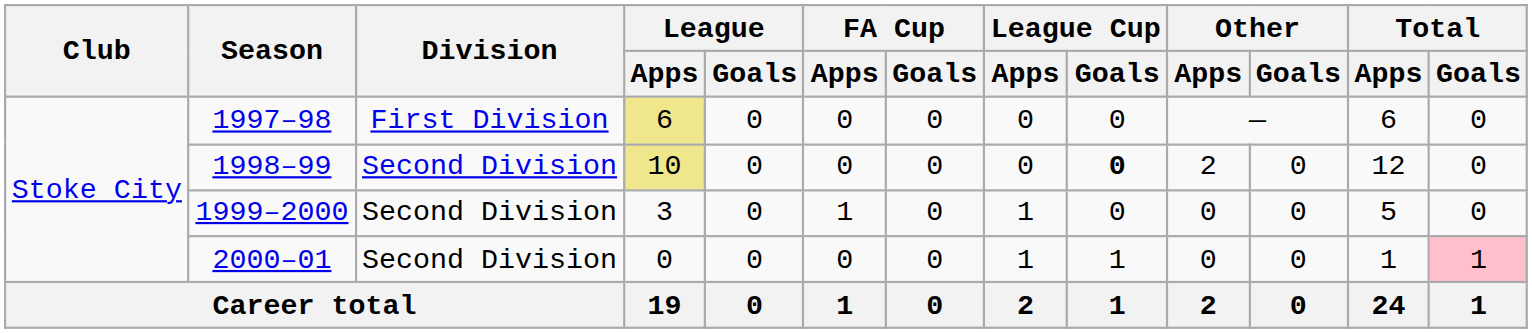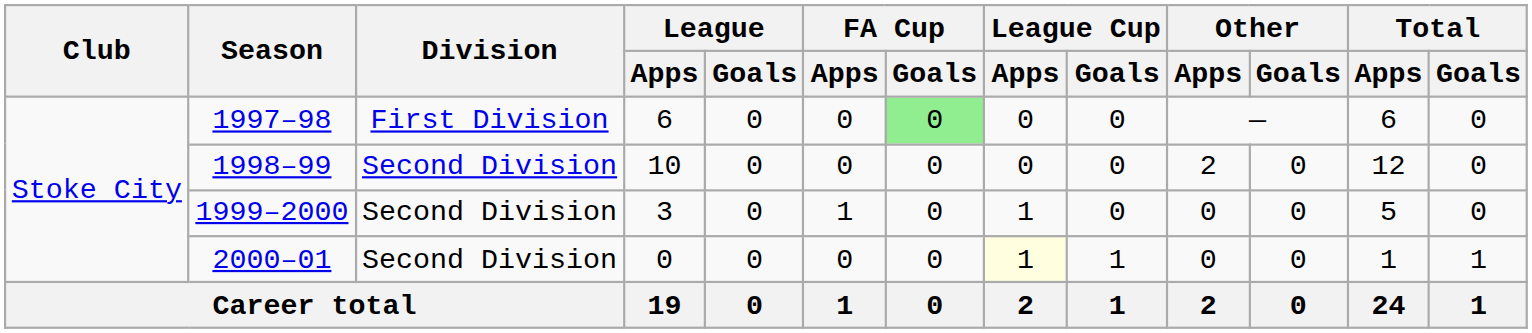1997–98 | League / Apps: khaki background -> no background
1997–98 | FA Cup / Goals: no background -> lightgreen background
1998–99 | League / Apps: khaki background -> no background
1998–99 | League Cup / Goals: bold -> normal
2000–01 | League Cup / Apps: no background -> lightyellow background
2000–01 | Total / Goals: pink background -> no background
